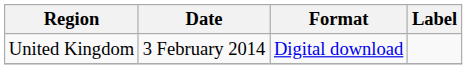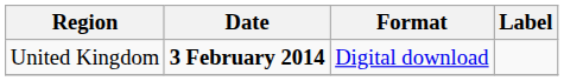United Kingdom | Date: normal -> bold
